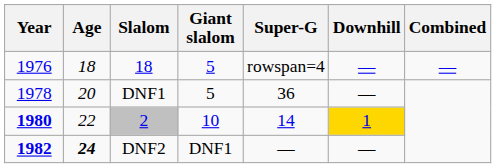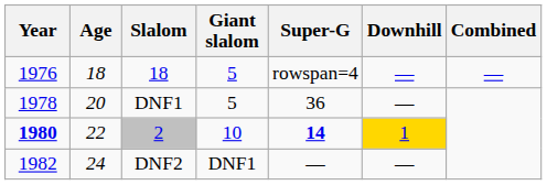2 | Super-G: normal -> bold
DNF2 | Year: bold -> normal
DNF2 | Age: bold -> normal
